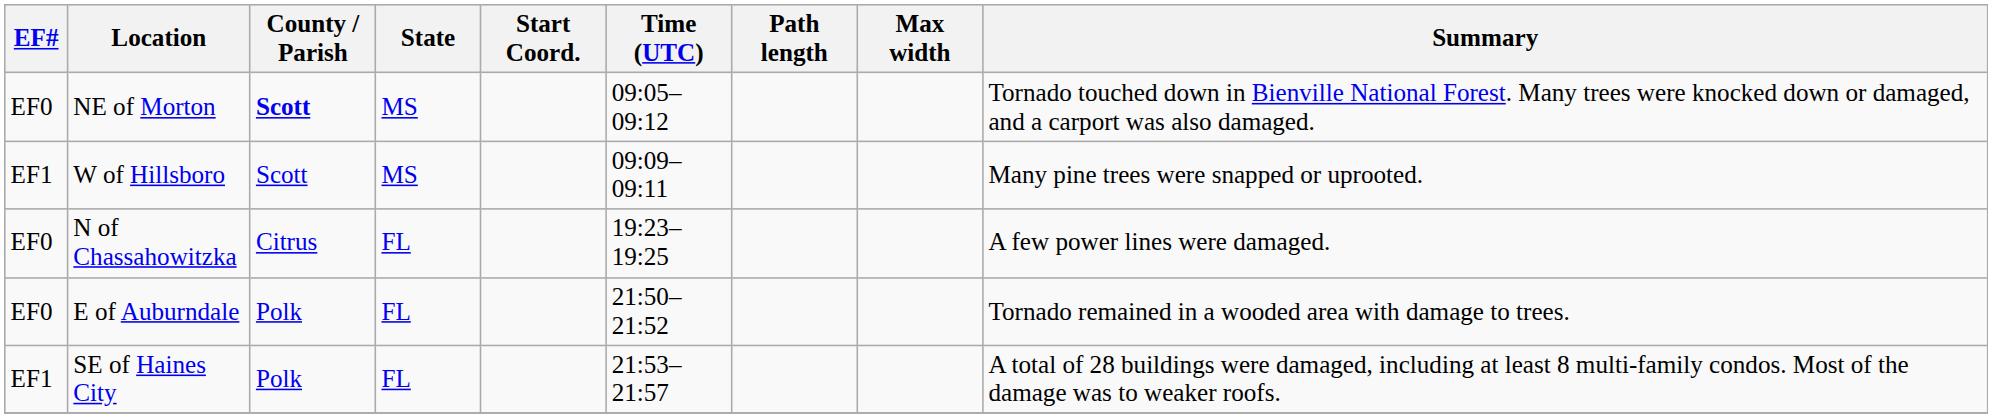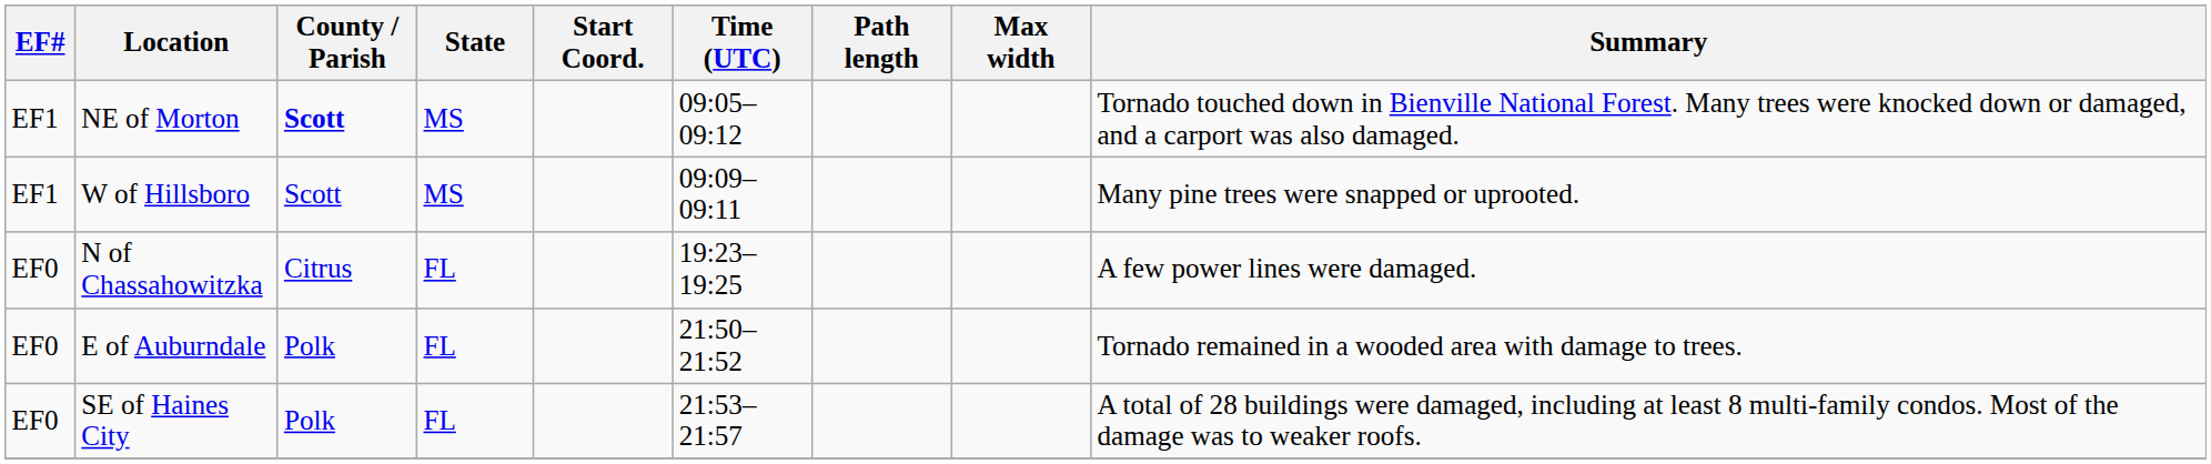NE of Morton | EF#: EF0 -> EF1
SE of Haines City | EF#: EF1 -> EF0
